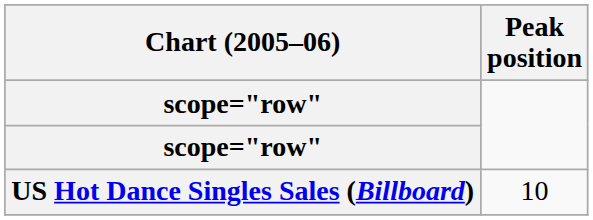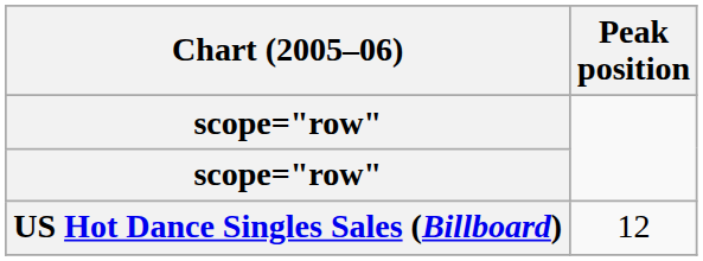US Hot Dance Singles Sales (Billboard) | Peak position: 10 -> 12
